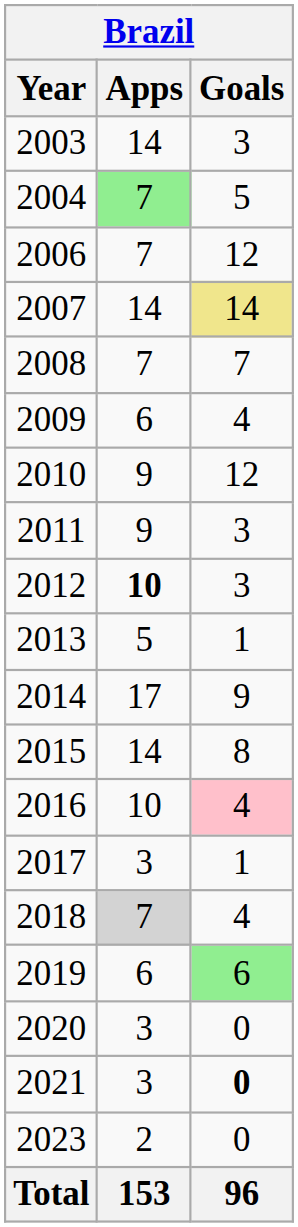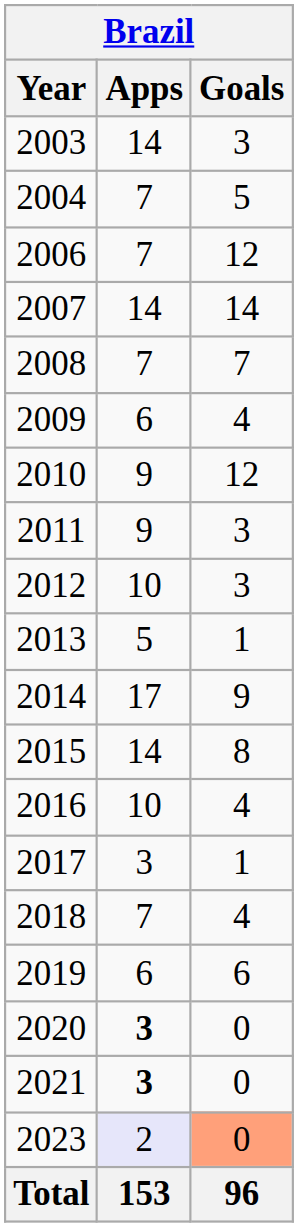2004 | Apps: lightgreen background -> no background
2007 | Goals: khaki background -> no background
2012 | Apps: bold -> normal
2016 | Goals: pink background -> no background
2018 | Apps: lightgrey background -> no background
2019 | Goals: lightgreen background -> no background
2020 | Apps: normal -> bold
2021 | Apps: normal -> bold
2021 | Goals: bold -> normal
2023 | Apps: no background -> lavender background
2023 | Goals: no background -> lightsalmon background
